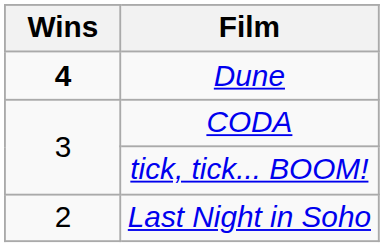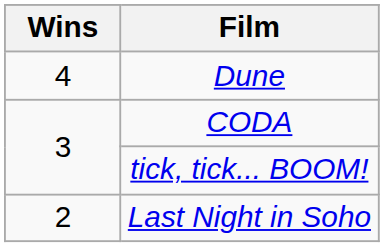Dune | Wins: bold -> normal
